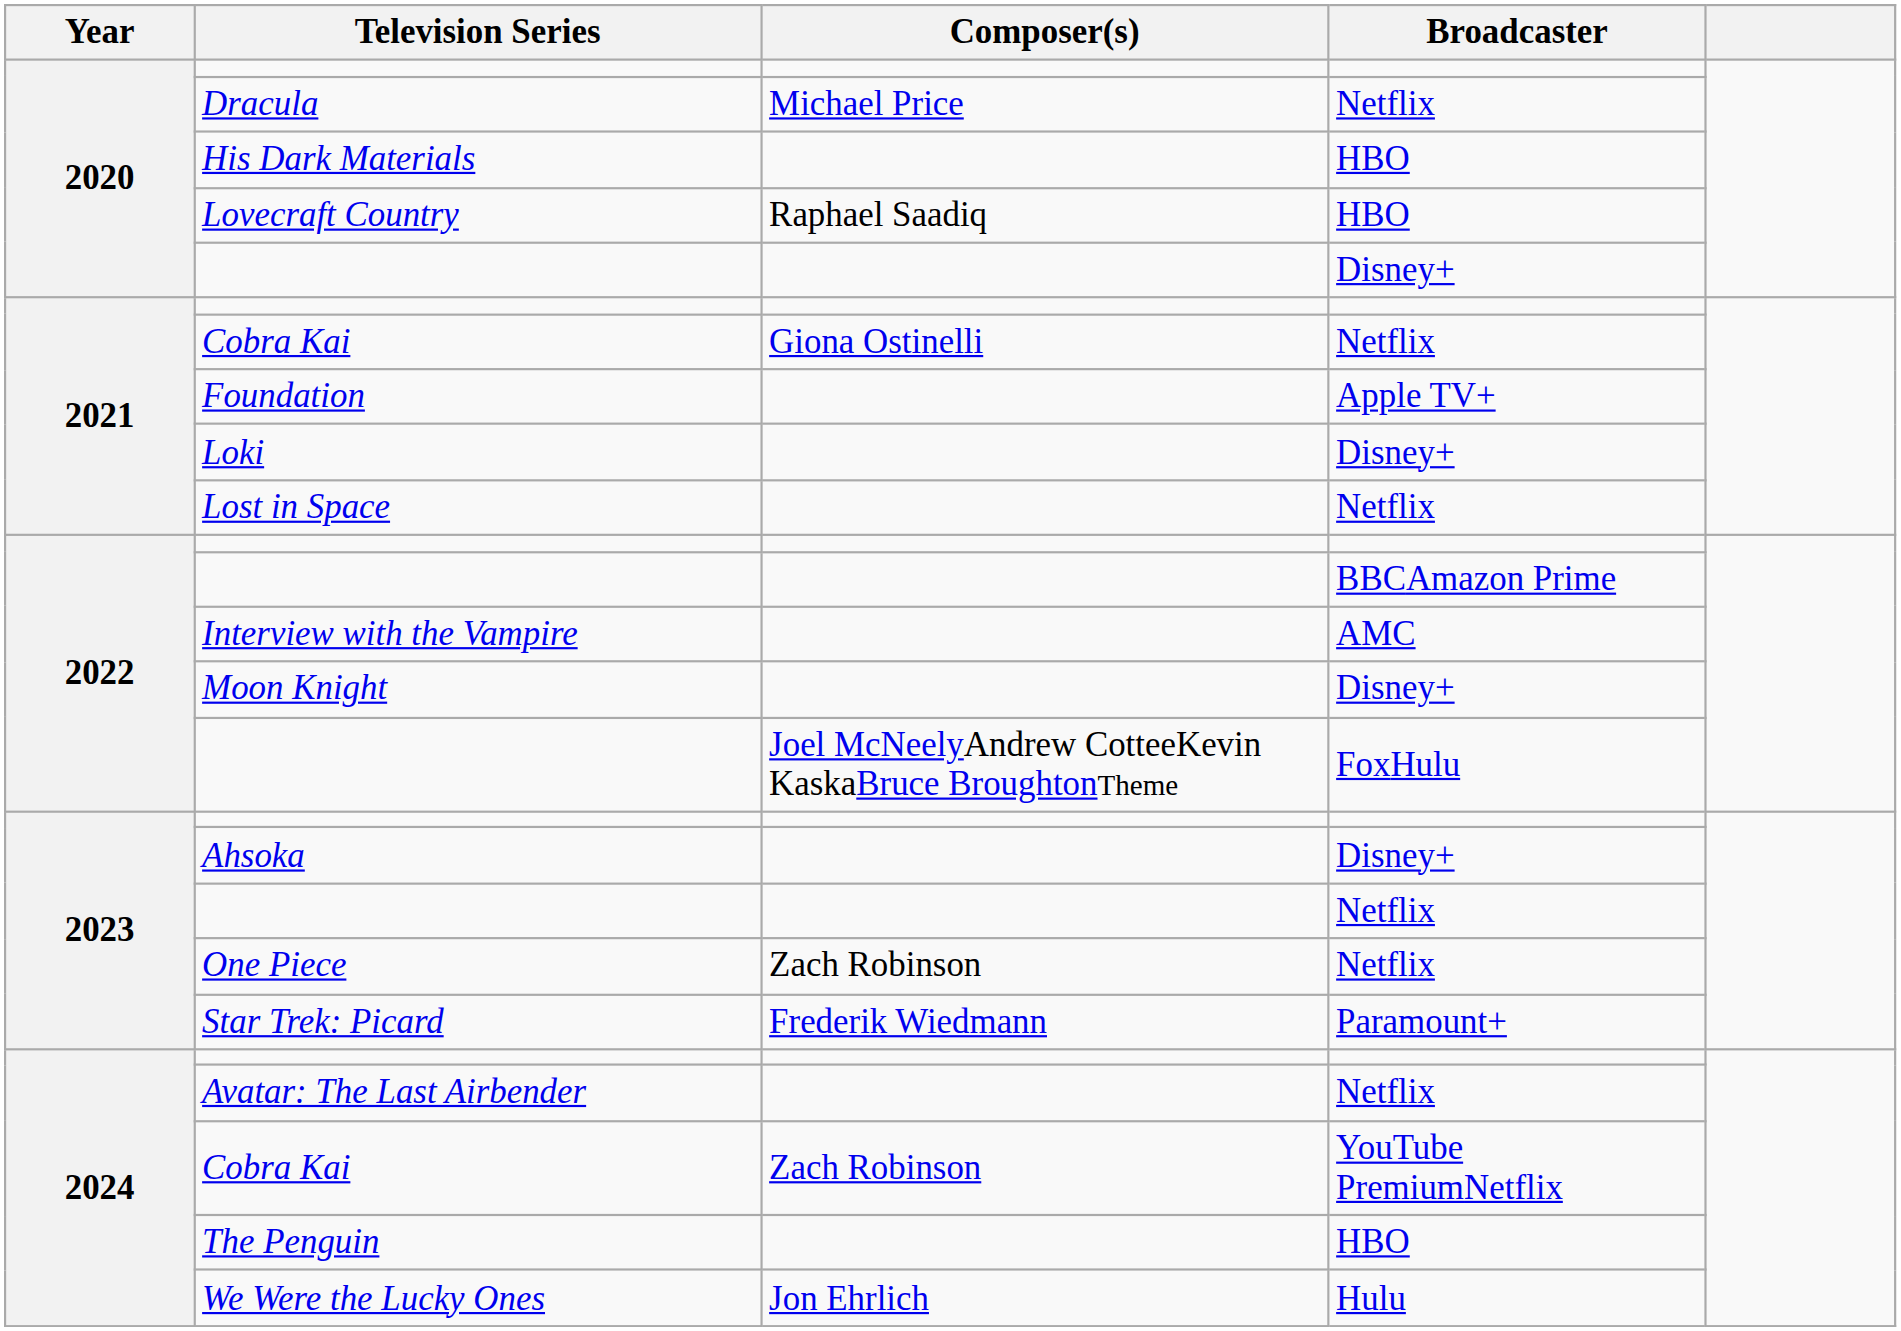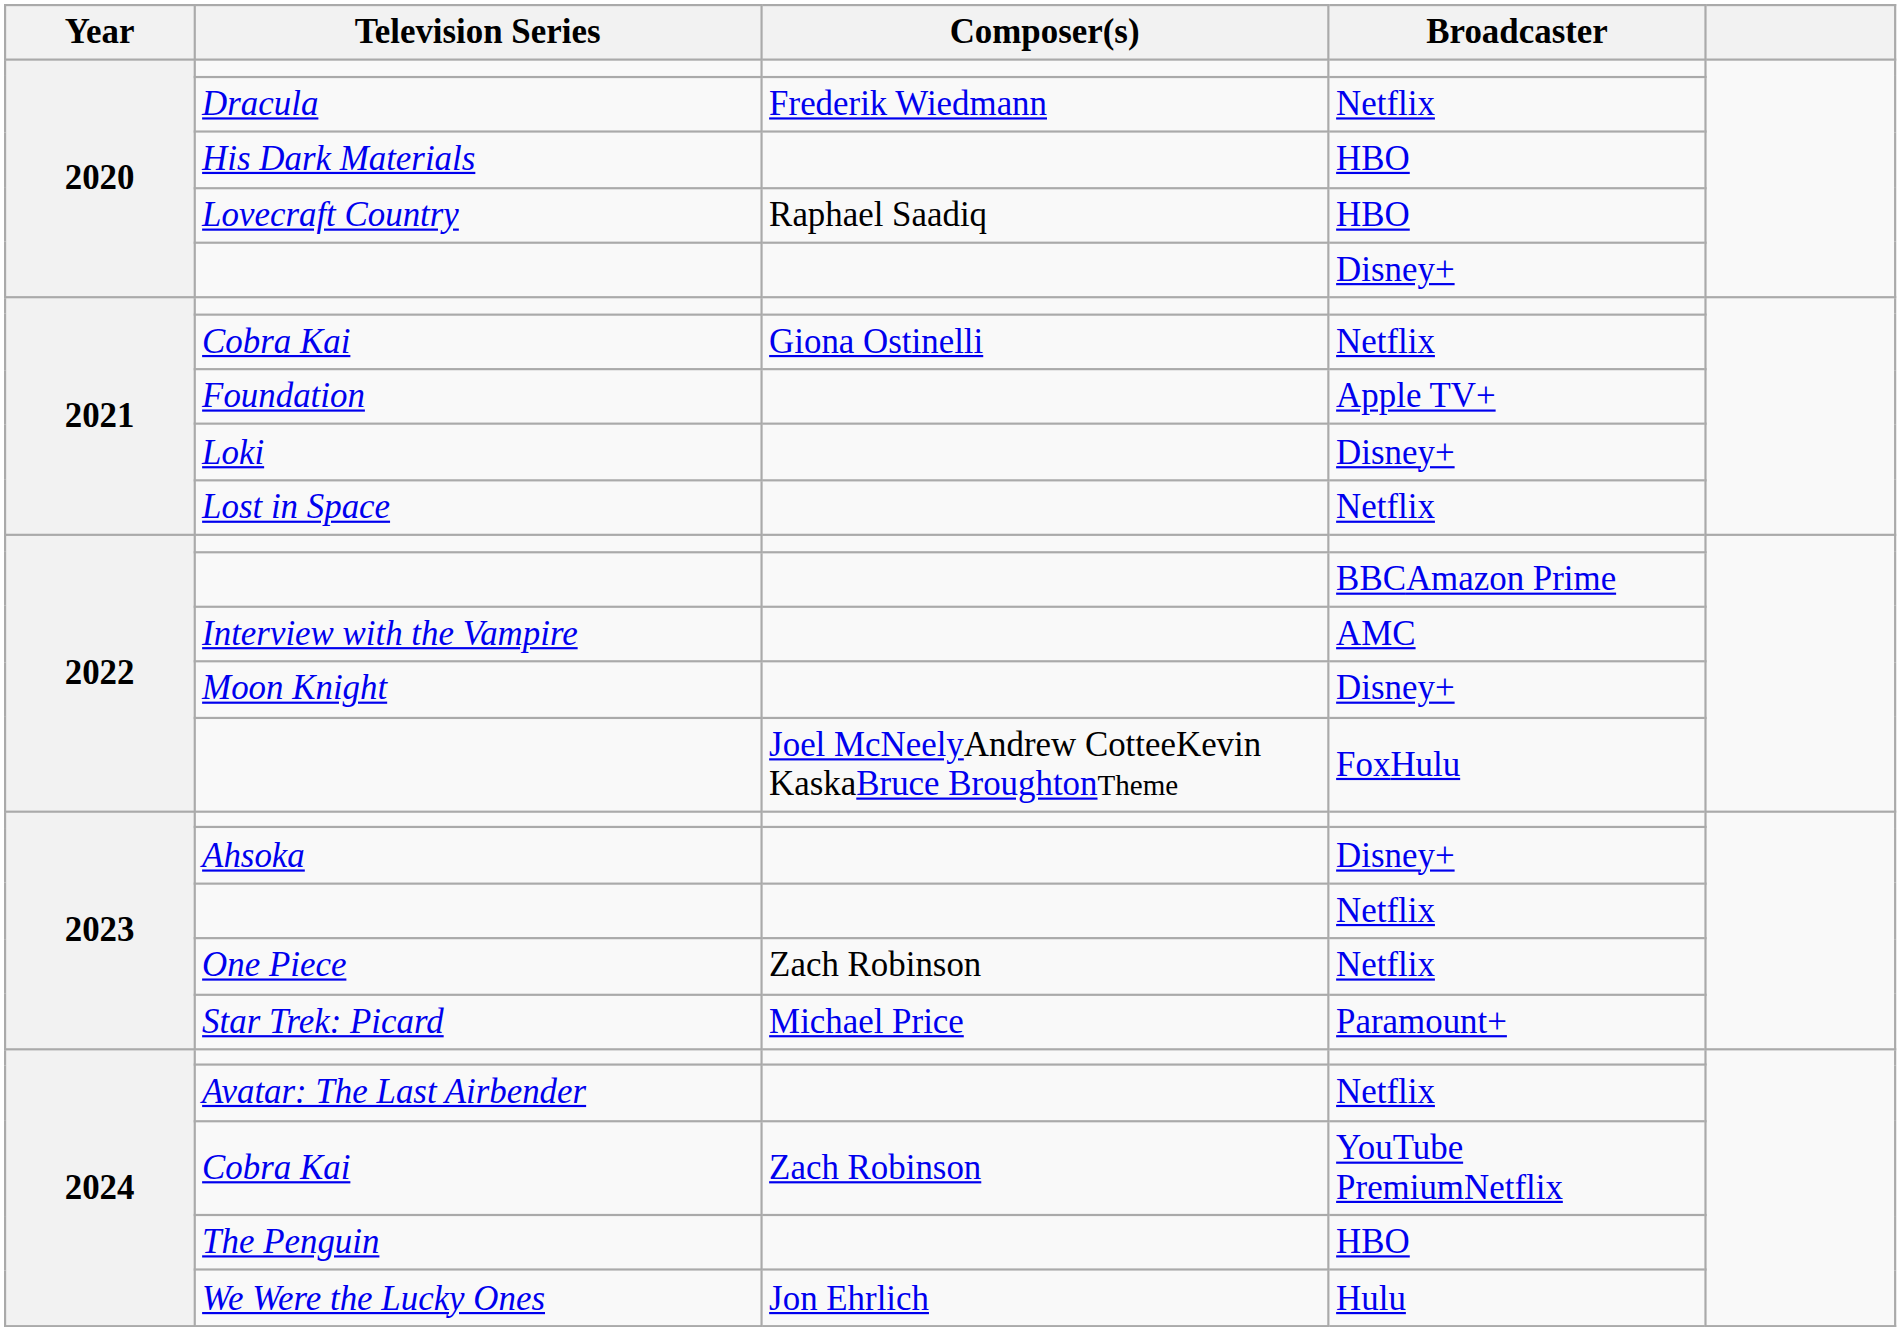Dracula | Composer(s): Michael Price -> Frederik Wiedmann
Star Trek: Picard | Composer(s): Frederik Wiedmann -> Michael Price
